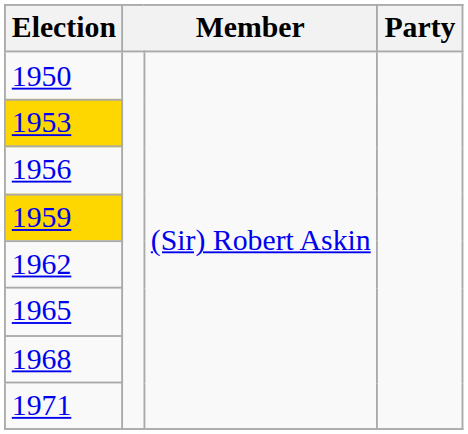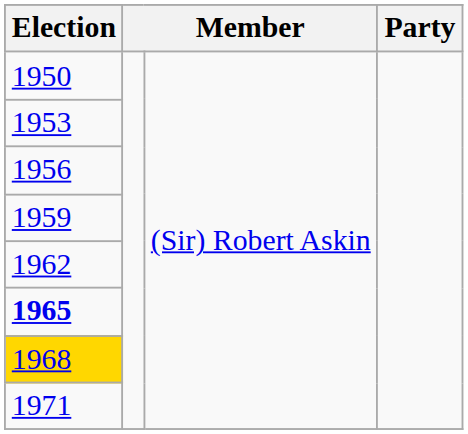1953 | Election: gold background -> no background
1959 | Election: gold background -> no background
1965 | Election: normal -> bold
1968 | Election: no background -> gold background
